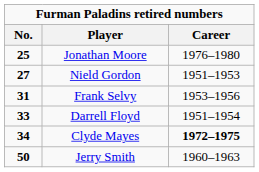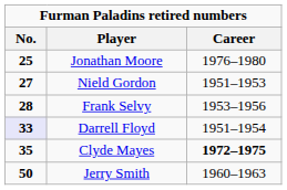Frank Selvy | No.: 31 -> 28
Darrell Floyd | No.: no background -> lavender background
Clyde Mayes | No.: 34 -> 35
